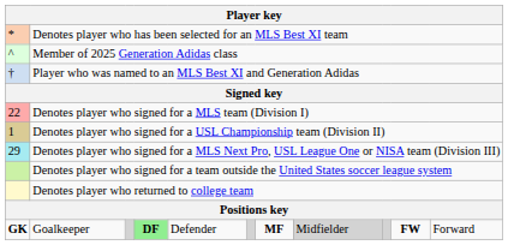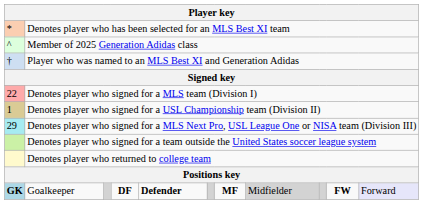Goalkeeper | column 1: no background -> lightblue background
Goalkeeper | column 4: lightgreen background -> no background
Goalkeeper | column 5: normal -> bold
Goalkeeper | column 11: no background -> lavender background
